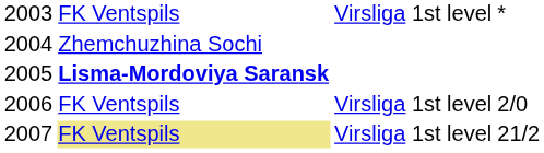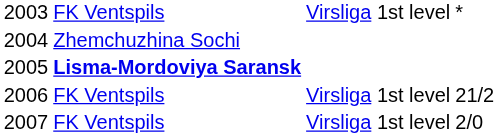2006 | column 4: 2/0 -> 21/2
2007 | column 2: khaki background -> no background
2007 | column 4: 21/2 -> 2/0
